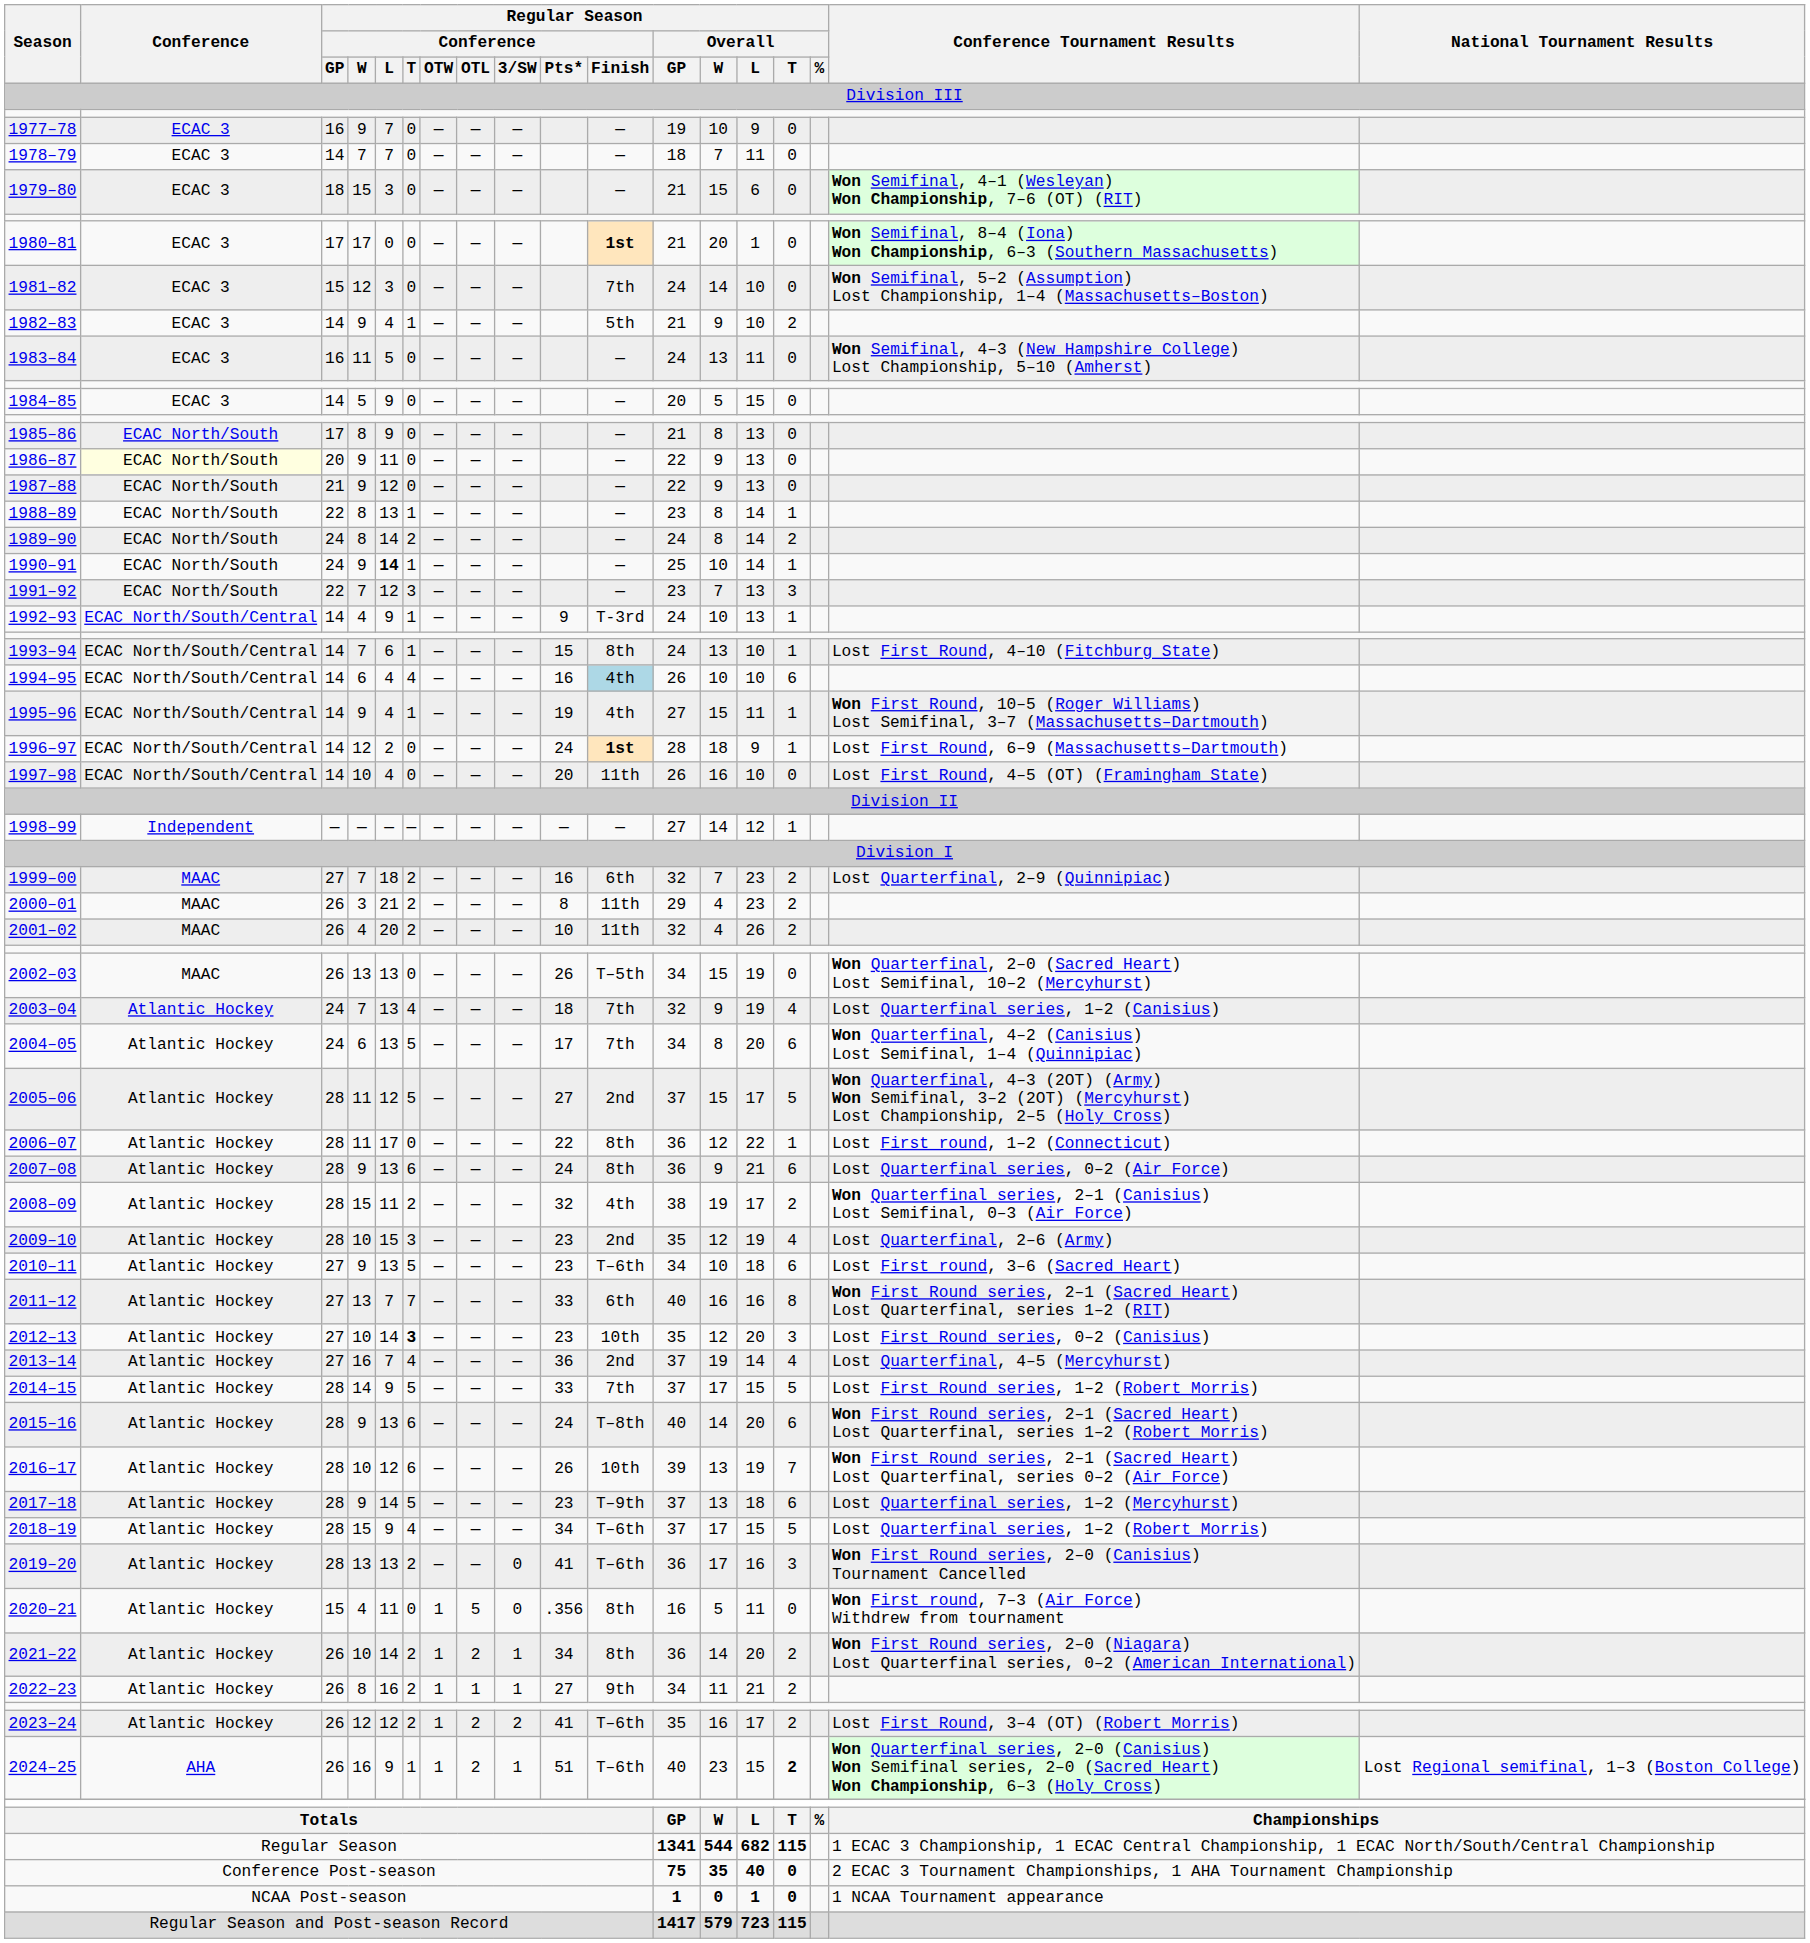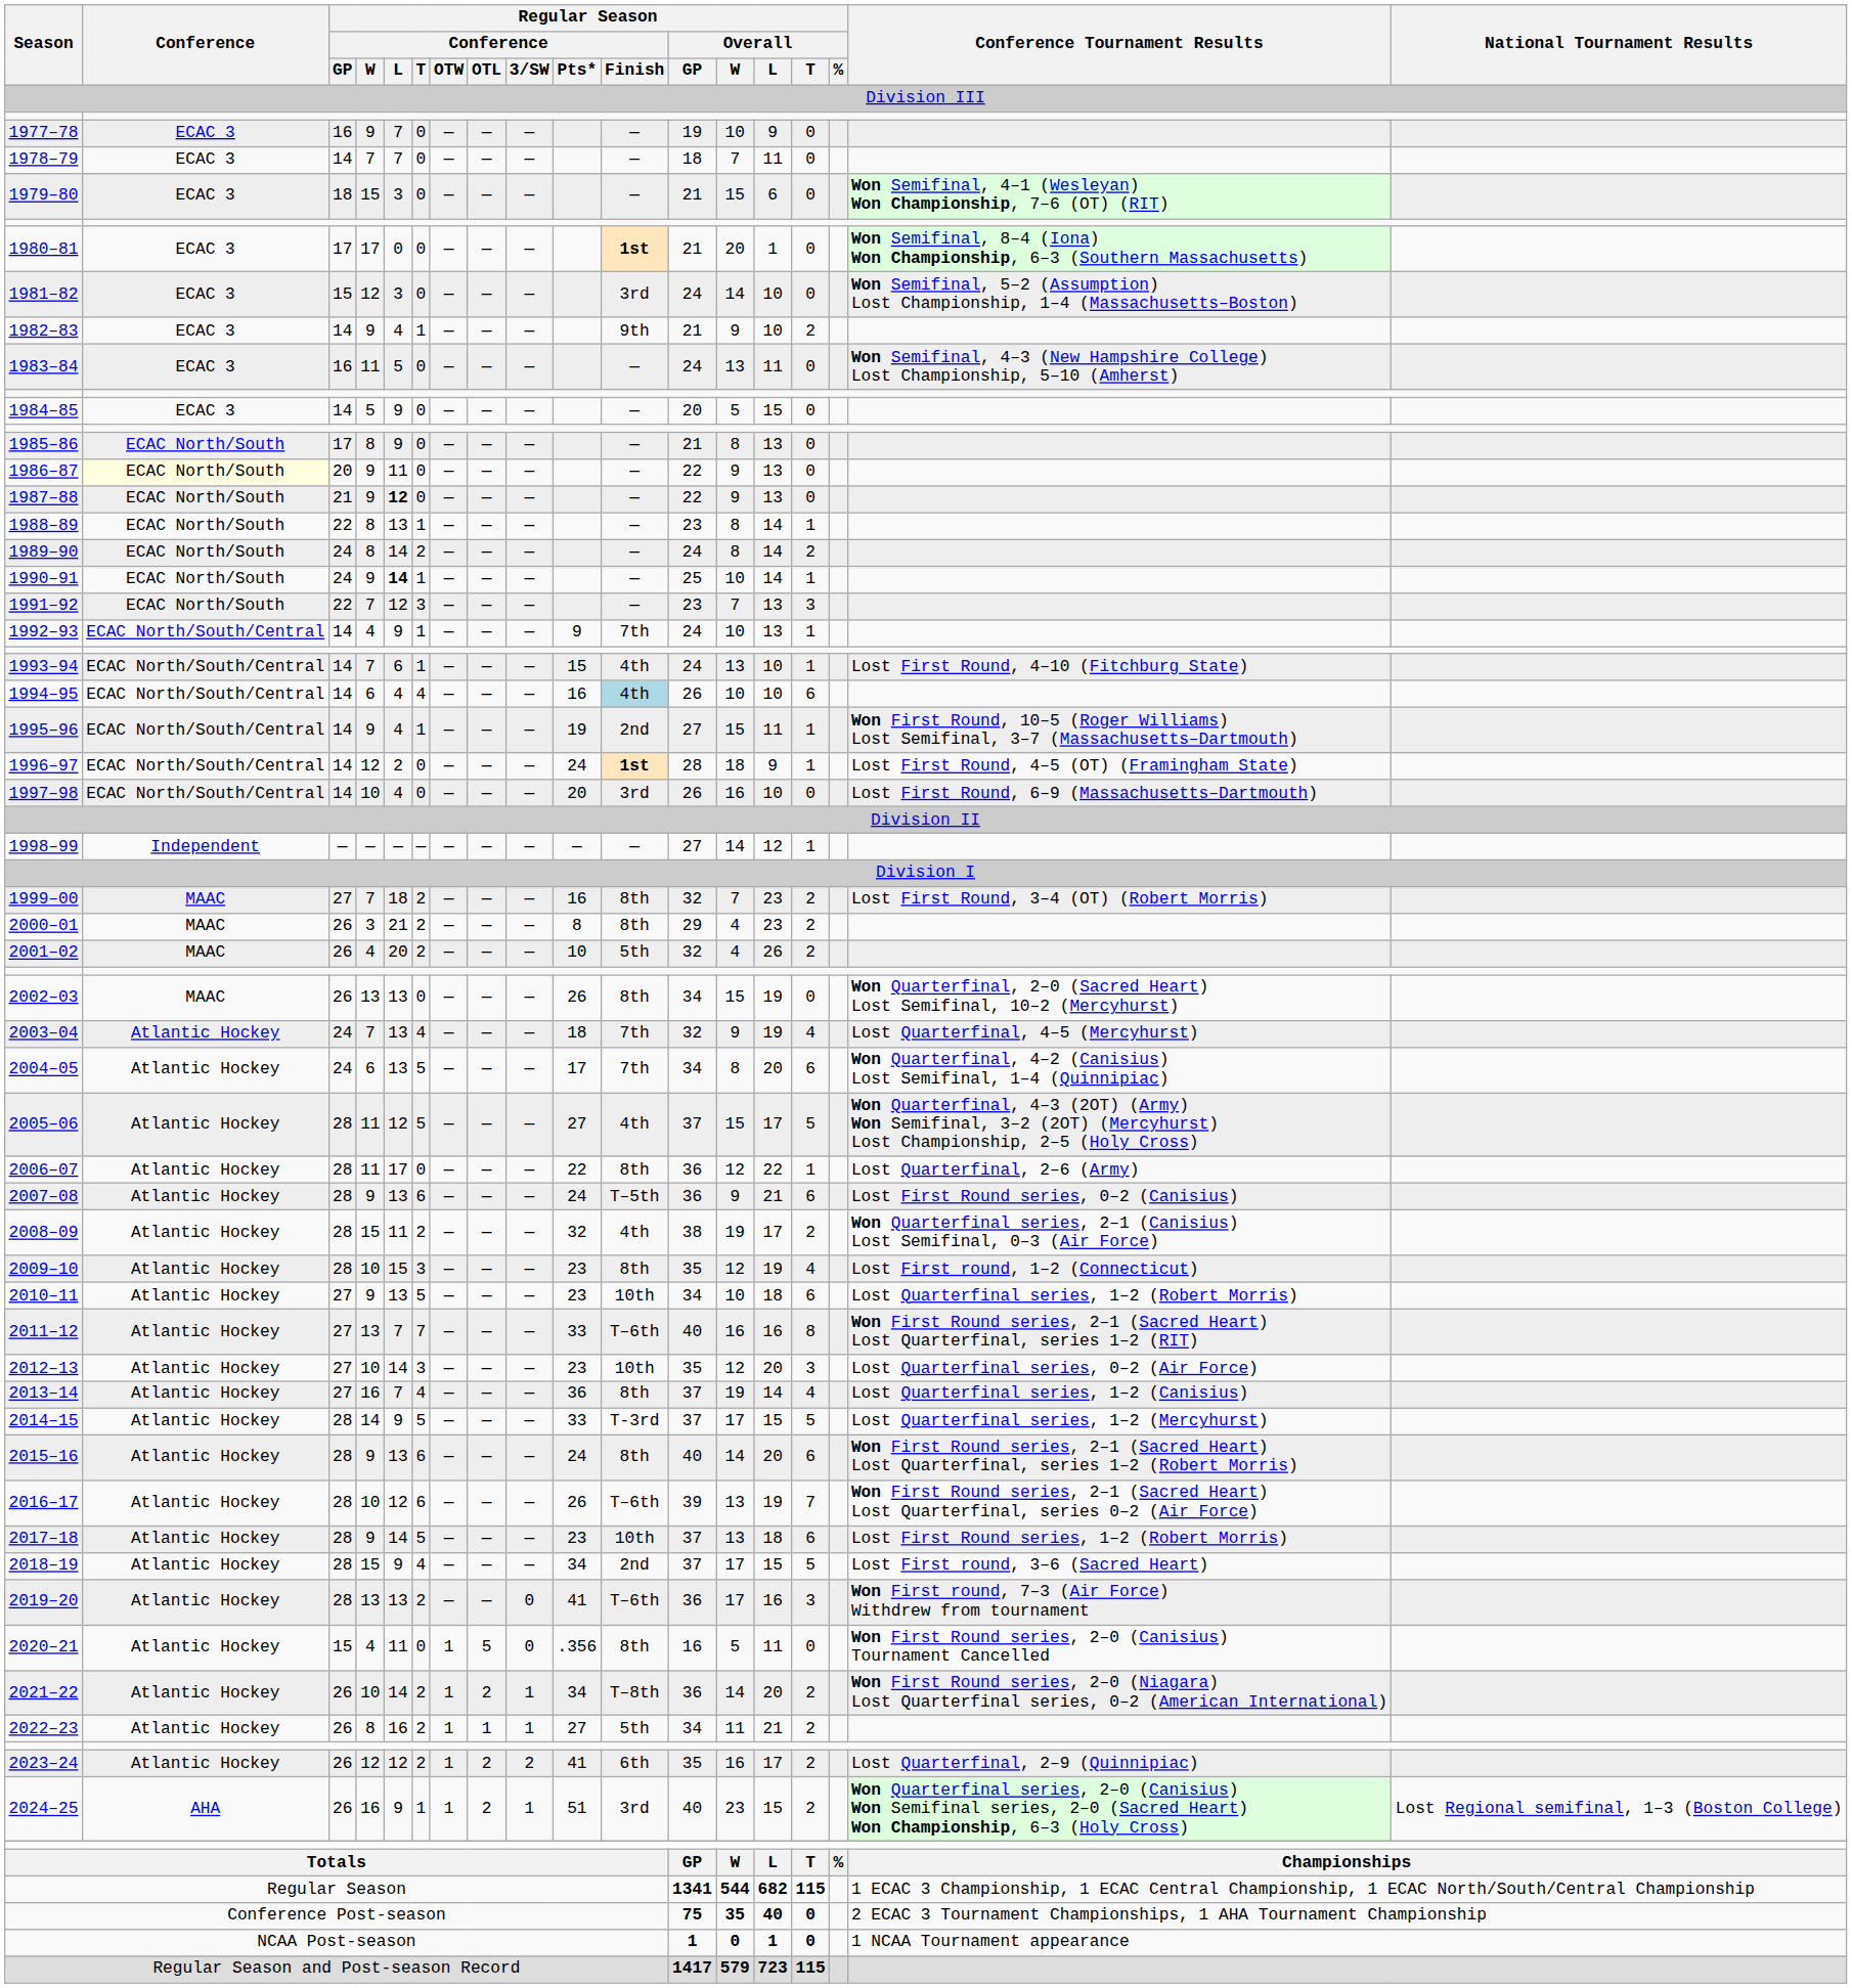1981–82 | Regular Season / Conference / Finish: 7th -> 3rd
1982–83 | Regular Season / Conference / Finish: 5th -> 9th
1987–88 | Regular Season / Conference / L: normal -> bold
1992–93 | Regular Season / Conference / Finish: T-3rd -> 7th
1993–94 | Regular Season / Conference / Finish: 8th -> 4th
1995–96 | Regular Season / Conference / Finish: 4th -> 2nd
1996–97 | Conference Tournament Results: Lost First Round, 6–9 (Massachusetts–Dartmouth) -> Lost First Round, 4–5 (OT) (Framingham State)
1997–98 | Regular Season / Conference / Finish: 11th -> 3rd
1997–98 | Conference Tournament Results: Lost First Round, 4–5 (OT) (Framingham State) -> Lost First Round, 6–9 (Massachusetts–Dartmouth)
1999–00 | Regular Season / Conference / Finish: 6th -> 8th
1999–00 | Conference Tournament Results: Lost Quarterfinal, 2–9 (Quinnipiac) -> Lost First Round, 3–4 (OT) (Robert Morris)
2000–01 | Regular Season / Conference / Finish: 11th -> 8th
2001–02 | Regular Season / Conference / Finish: 11th -> 5th
2002–03 | Regular Season / Conference / Finish: T–5th -> 8th
2003–04 | Conference Tournament Results: Lost Quarterfinal series, 1–2 (Canisius) -> Lost Quarterfinal, 4–5 (Mercyhurst)
2005–06 | Regular Season / Conference / Finish: 2nd -> 4th
2006–07 | Conference Tournament Results: Lost First round, 1–2 (Connecticut) -> Lost Quarterfinal, 2–6 (Army)
2007–08 | Regular Season / Conference / Finish: 8th -> T–5th
2007–08 | Conference Tournament Results: Lost Quarterfinal series, 0–2 (Air Force) -> Lost First Round series, 0–2 (Canisius)
2009–10 | Regular Season / Conference / Finish: 2nd -> 8th
2009–10 | Conference Tournament Results: Lost Quarterfinal, 2–6 (Army) -> Lost First round, 1–2 (Connecticut)
2010–11 | Regular Season / Conference / Finish: T–6th -> 10th
2010–11 | Conference Tournament Results: Lost First round, 3–6 (Sacred Heart) -> Lost Quarterfinal series, 1–2 (Robert Morris)
2011–12 | Regular Season / Conference / Finish: 6th -> T–6th
2012–13 | Regular Season / Conference / T: bold -> normal
2012–13 | Conference Tournament Results: Lost First Round series, 0–2 (Canisius) -> Lost Quarterfinal series, 0–2 (Air Force)
2013–14 | Regular Season / Conference / Finish: 2nd -> 8th
2013–14 | Conference Tournament Results: Lost Quarterfinal, 4–5 (Mercyhurst) -> Lost Quarterfinal series, 1–2 (Canisius)
2014–15 | Regular Season / Conference / Finish: 7th -> T-3rd
2014–15 | Conference Tournament Results: Lost First Round series, 1–2 (Robert Morris) -> Lost Quarterfinal series, 1–2 (Mercyhurst)
2015–16 | Regular Season / Conference / Finish: T–8th -> 8th
2016–17 | Regular Season / Conference / Finish: 10th -> T–6th
2017–18 | Regular Season / Conference / Finish: T–9th -> 10th
2017–18 | Conference Tournament Results: Lost Quarterfinal series, 1–2 (Mercyhurst) -> Lost First Round series, 1–2 (Robert Morris)
2018–19 | Regular Season / Conference / Finish: T–6th -> 2nd
2018–19 | Conference Tournament Results: Lost Quarterfinal series, 1–2 (Robert Morris) -> Lost First round, 3–6 (Sacred Heart)
2019–20 | Conference Tournament Results: Won First Round series, 2–0 (Canisius) Tournament Cancelled -> Won First round, 7–3 (Air Force) Withdrew from tournament
2020–21 | Conference Tournament Results: Won First round, 7–3 (Air Force) Withdrew from tournament -> Won First Round series, 2–0 (Canisius) Tournament Cancelled
2021–22 | Regular Season / Conference / Finish: 8th -> T–8th
2022–23 | Regular Season / Conference / Finish: 9th -> 5th
2023–24 | Regular Season / Conference / Finish: T–6th -> 6th
2023–24 | Conference Tournament Results: Lost First Round, 3–4 (OT) (Robert Morris) -> Lost Quarterfinal, 2–9 (Quinnipiac)
2024–25 | Regular Season / Conference / Finish: T–6th -> 3rd
2024–25 | Regular Season / Overall / T: bold -> normal
